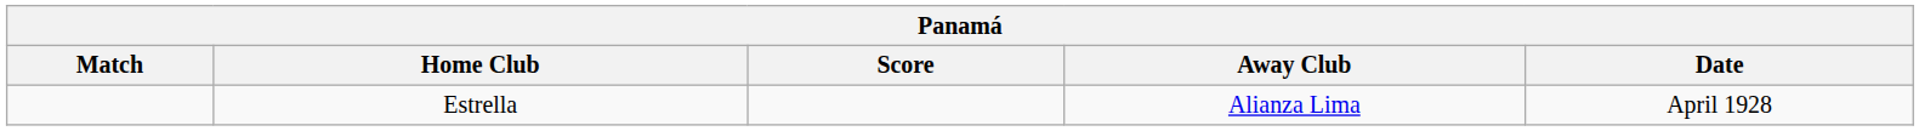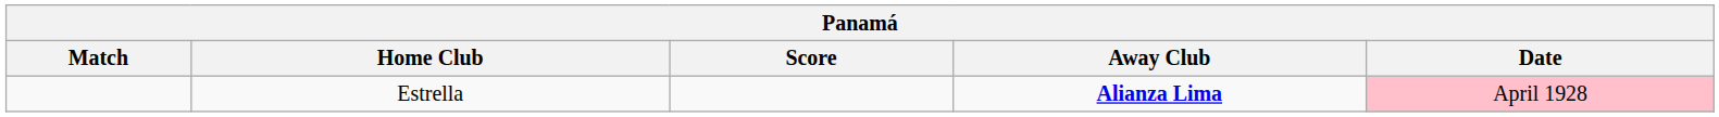Estrella | Away Club: normal -> bold
Estrella | Date: no background -> pink background
